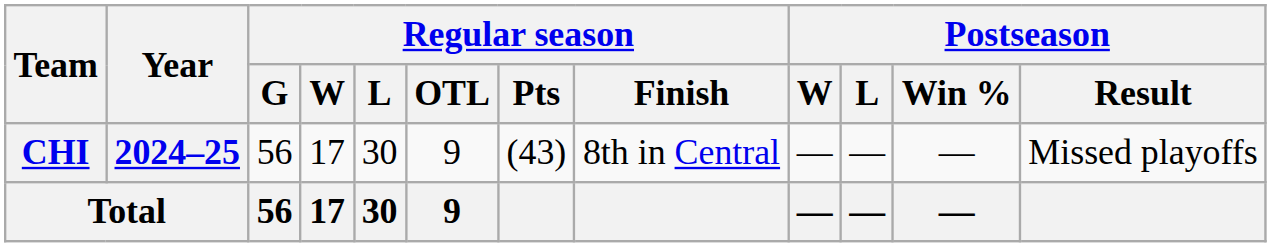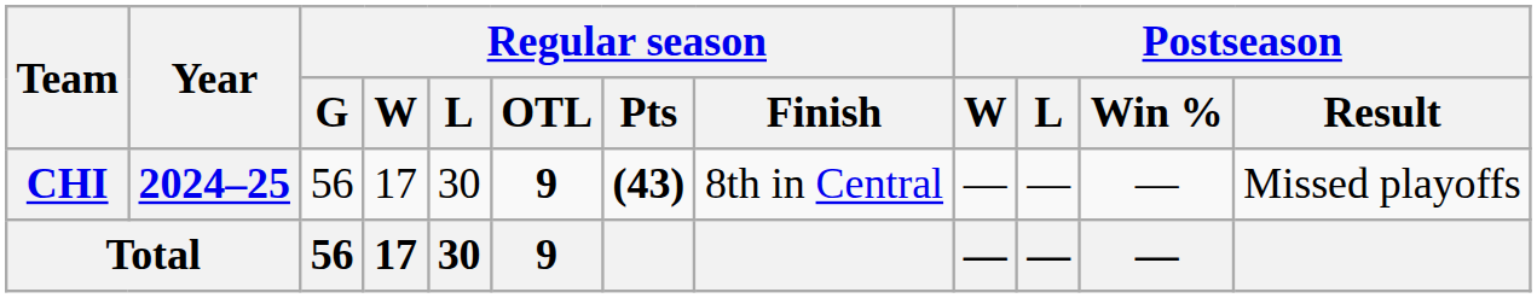CHI | Regular season / OTL: normal -> bold
CHI | Regular season / Pts: normal -> bold
